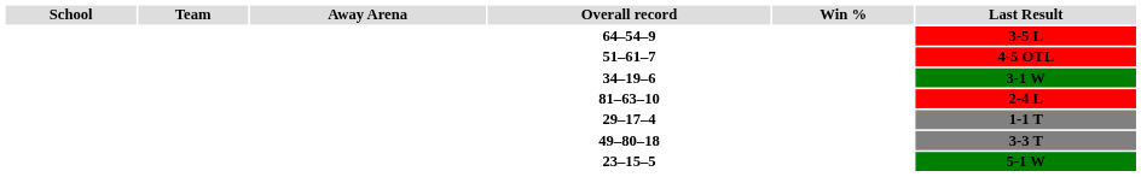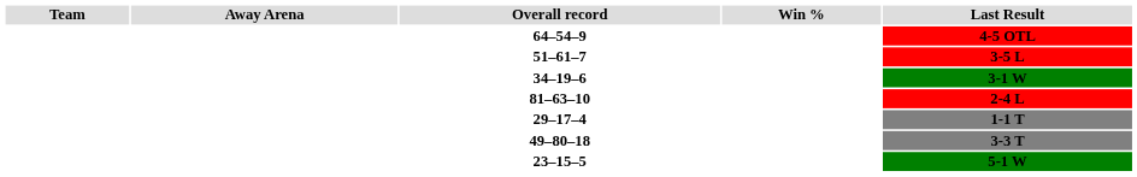- column: School
64–54–9 | Last Result: 3-5 L -> 4-5 OTL
51–61–7 | Last Result: 4-5 OTL -> 3-5 L
